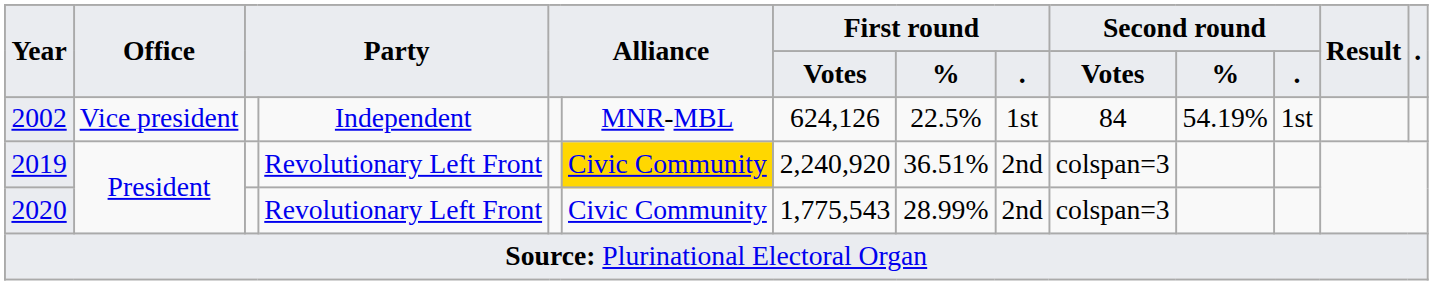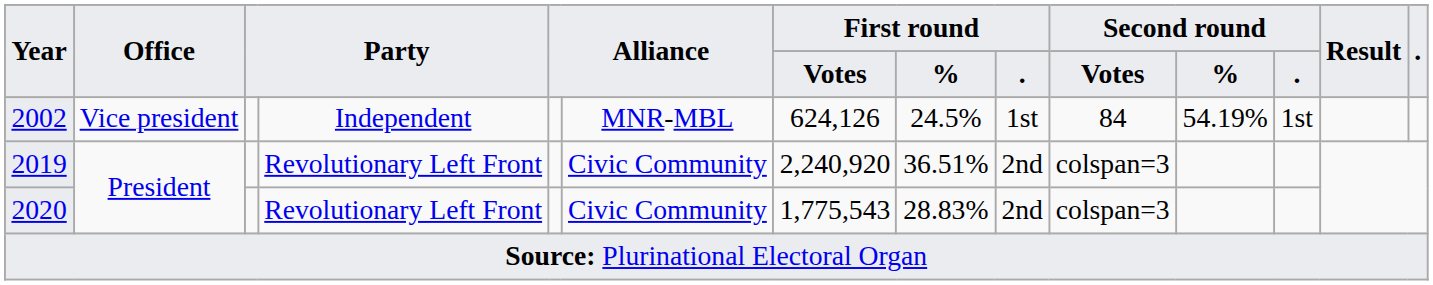2002 | First round / %: 22.5% -> 24.5%
2019 | column 6: gold background -> no background
2020 | First round / %: 28.99% -> 28.83%
